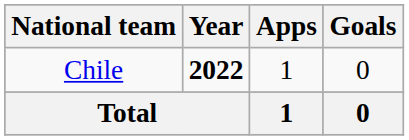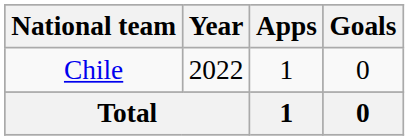Chile | Year: bold -> normal
